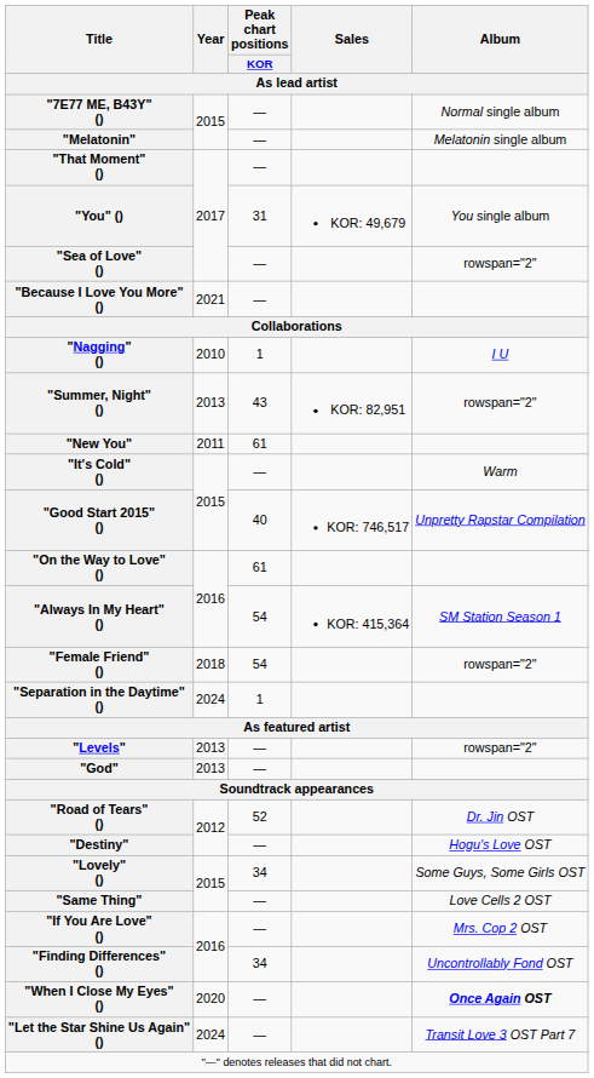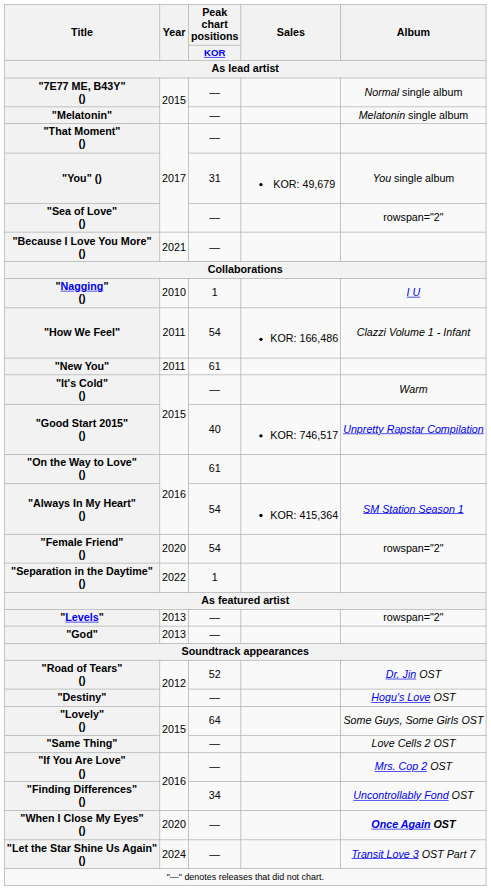+ row: "How We Feel" | 2011 | 54 | KOR: 166,486 | Clazzi Volume 1 - Infant
- row: "Summer, Night" () | 2013 | 43 | KOR: 82,951 | rowspan="2"
"Female Friend" () | Year: 2018 -> 2020
"Separation in the Daytime" () | Year: 2024 -> 2022
"Lovely" () | Peak chart positions / KOR: 34 -> 64
